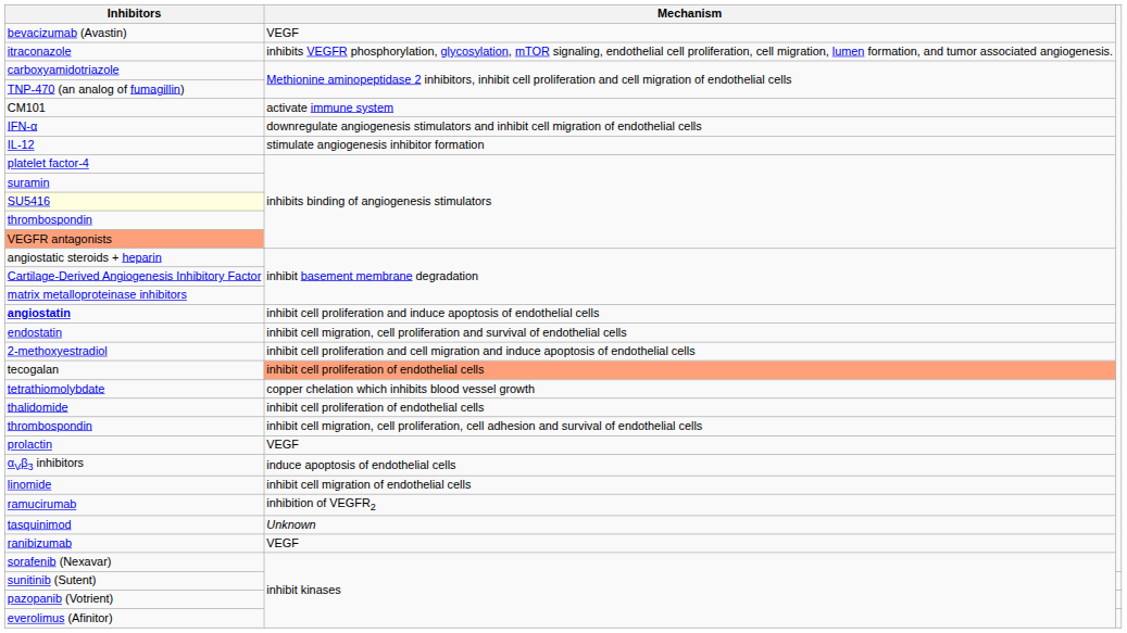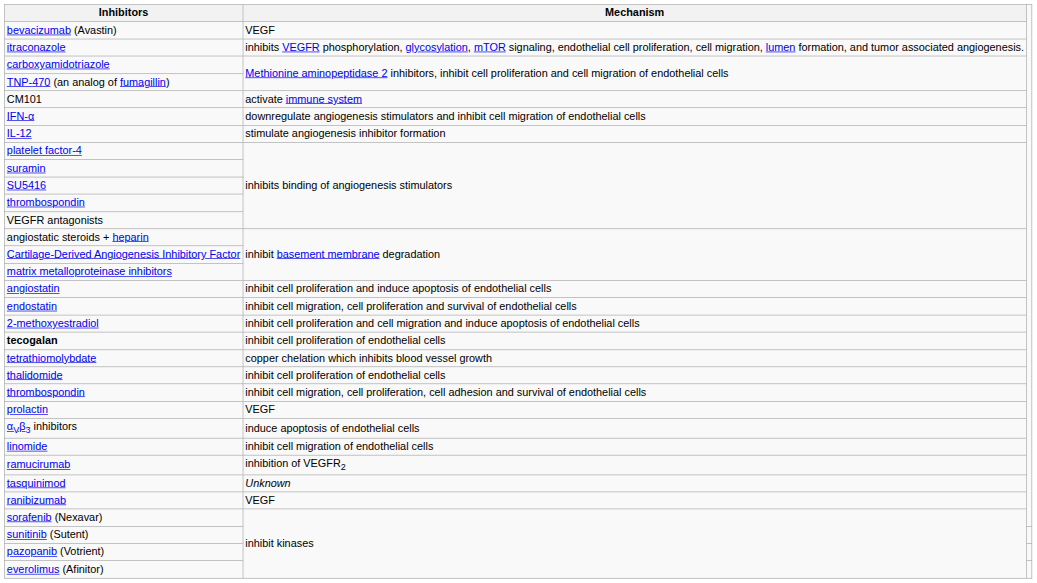SU5416 | Inhibitors: lightyellow background -> no background
VEGFR antagonists | Inhibitors: lightsalmon background -> no background
angiostatin | Inhibitors: bold -> normal
tecogalan | Inhibitors: normal -> bold
tecogalan | Mechanism: lightsalmon background -> no background
